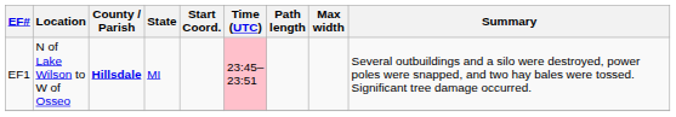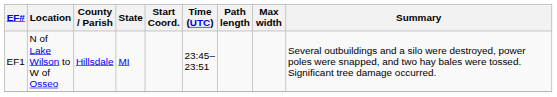EF1 | County / Parish: bold -> normal
EF1 | Time (UTC): pink background -> no background
